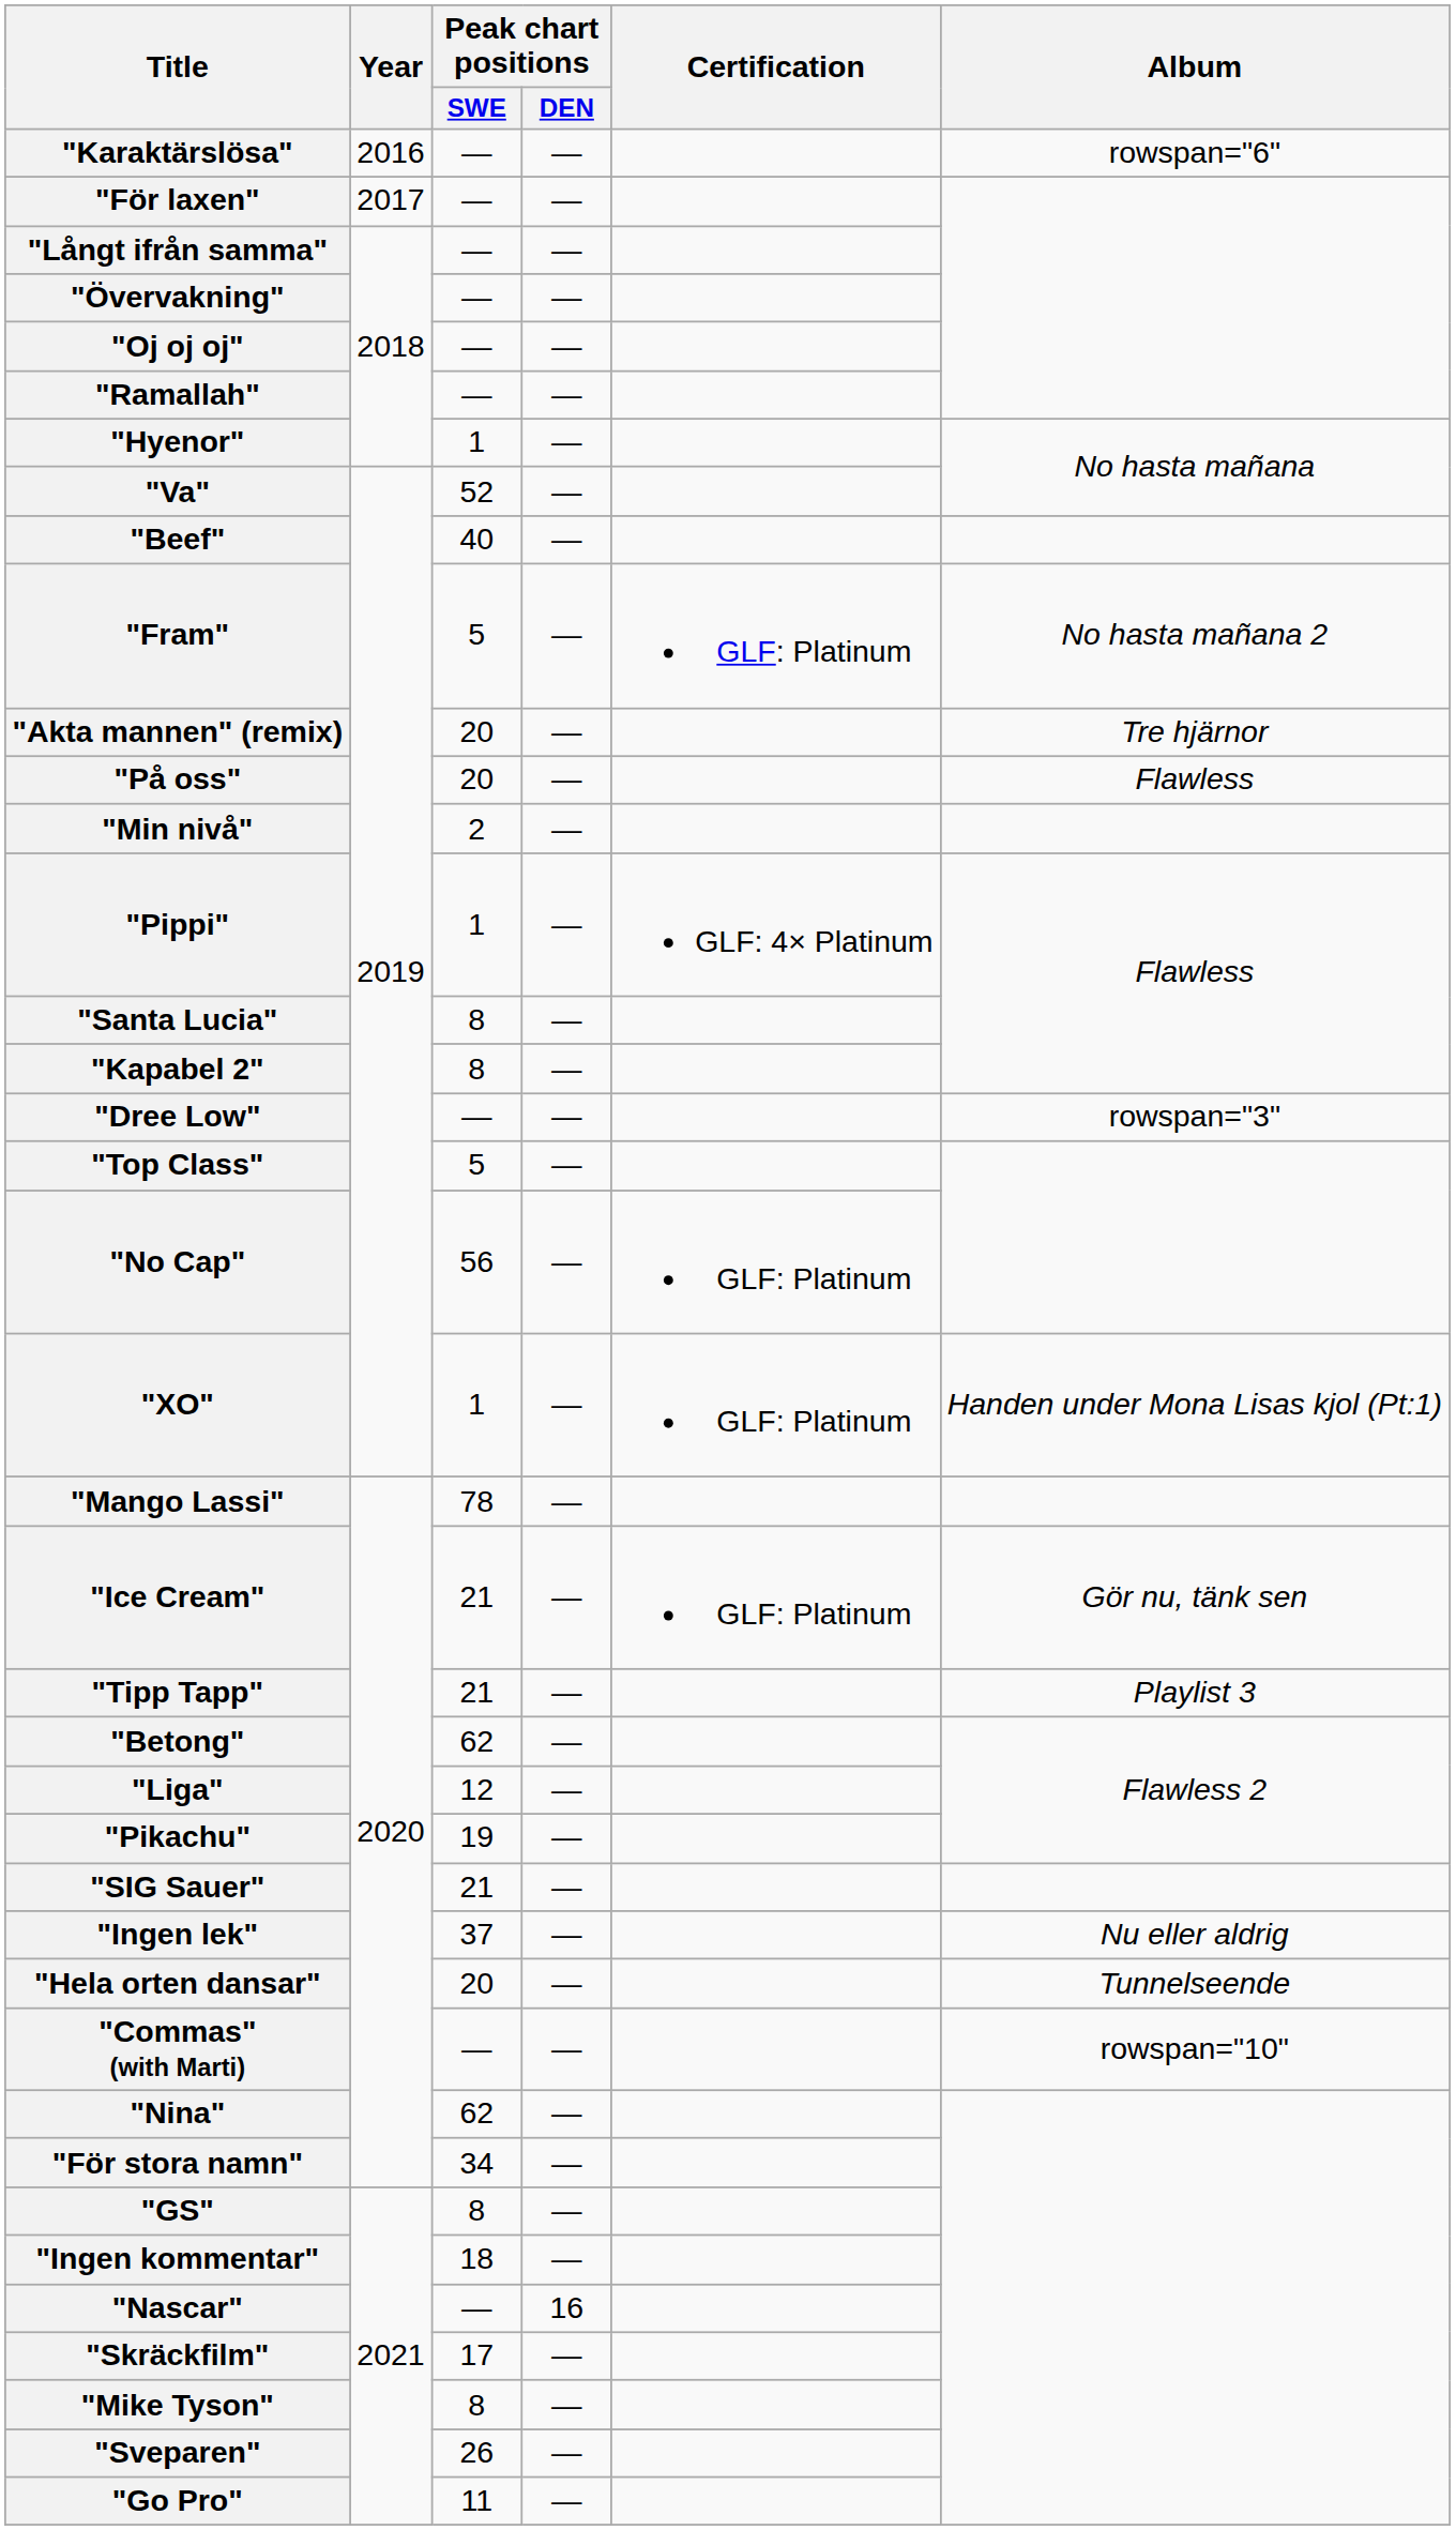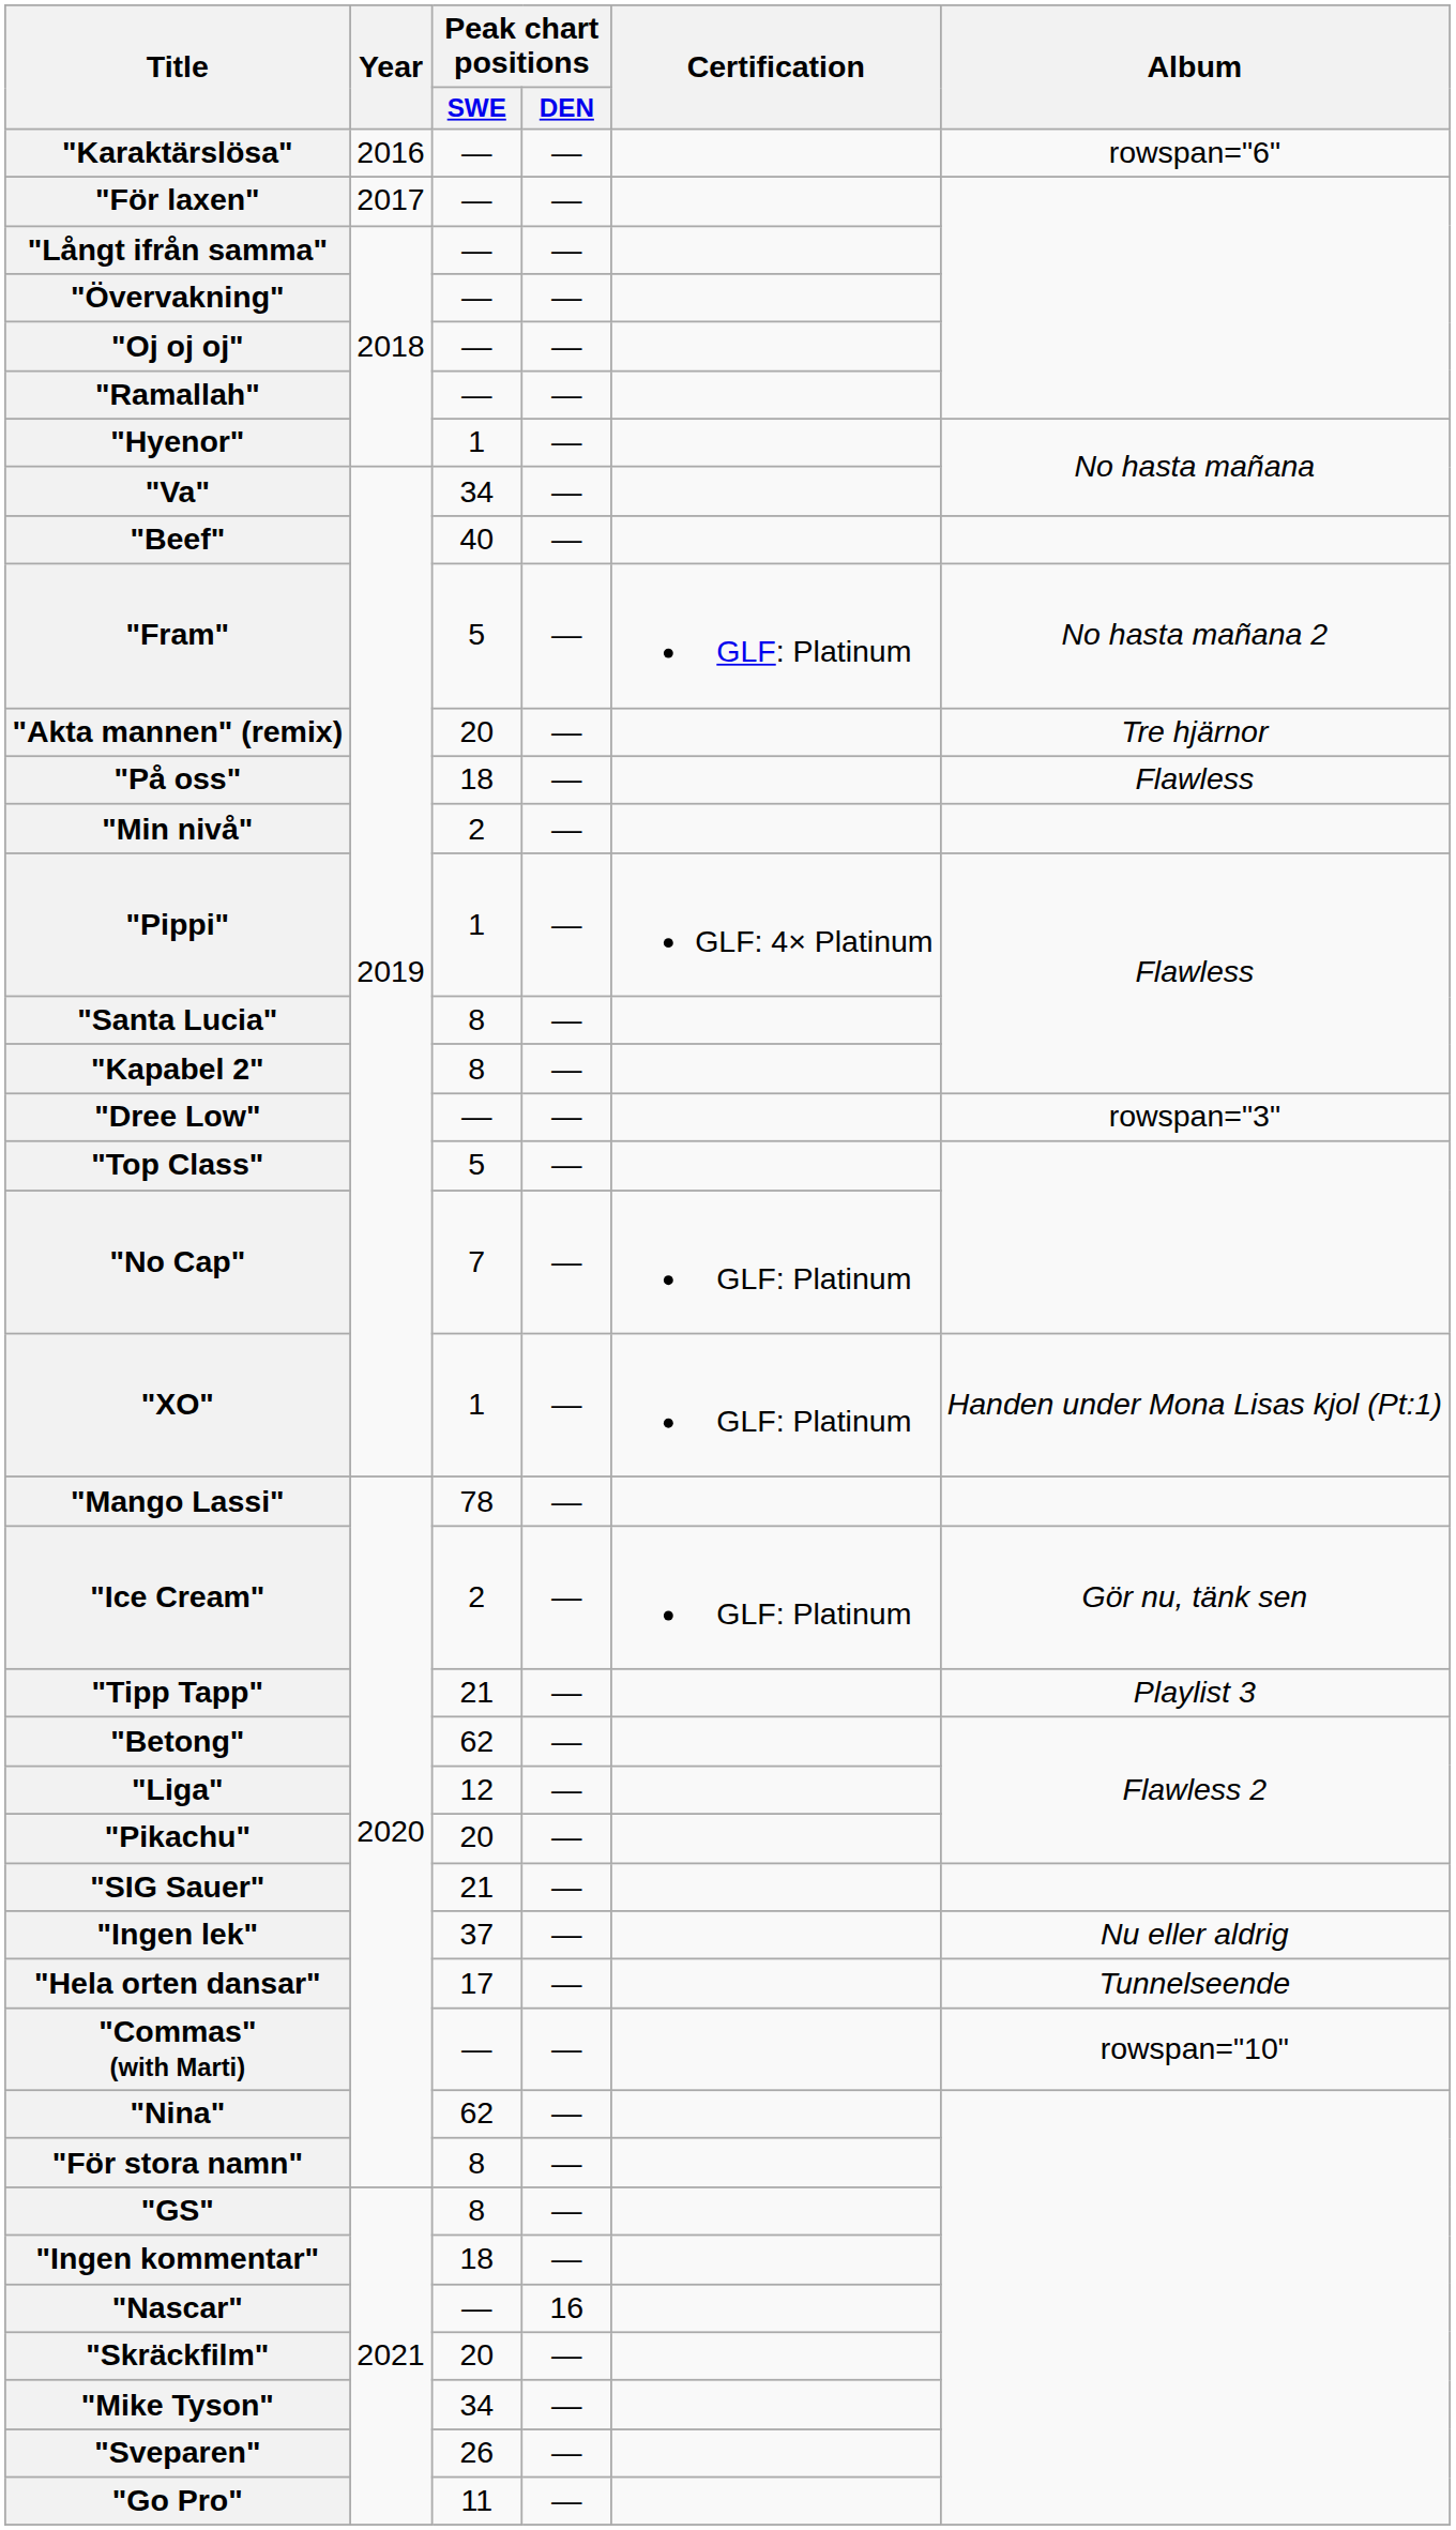"Va" | Peak chart positions / SWE: 52 -> 34
"På oss" | Peak chart positions / SWE: 20 -> 18
"No Cap" | Peak chart positions / SWE: 56 -> 7
"Ice Cream" | Peak chart positions / SWE: 21 -> 2
"Pikachu" | Peak chart positions / SWE: 19 -> 20
"Hela orten dansar" | Peak chart positions / SWE: 20 -> 17
"För stora namn" | Peak chart positions / SWE: 34 -> 8
"Skräckfilm" | Peak chart positions / SWE: 17 -> 20
"Mike Tyson" | Peak chart positions / SWE: 8 -> 34
